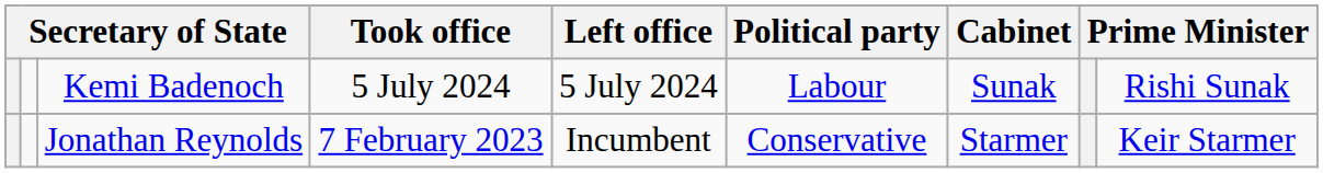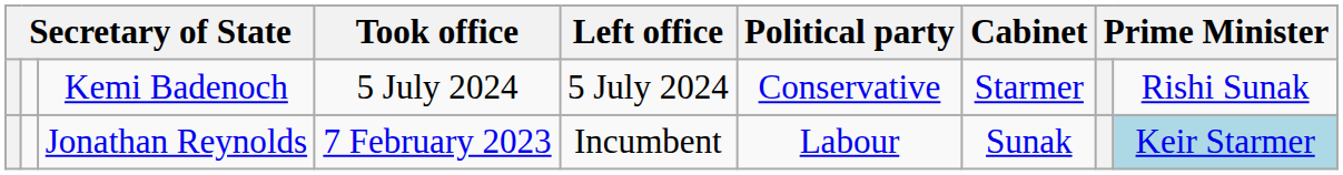Kemi Badenoch | Political party: Labour -> Conservative
Kemi Badenoch | Cabinet: Sunak -> Starmer
Jonathan Reynolds | Political party: Conservative -> Labour
Jonathan Reynolds | Cabinet: Starmer -> Sunak
Jonathan Reynolds | column 9: no background -> lightblue background
